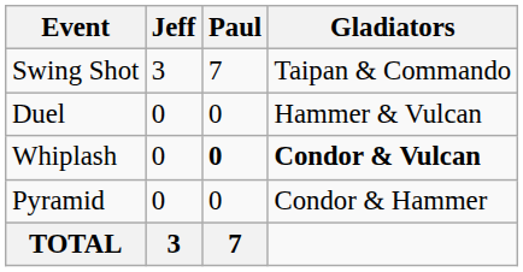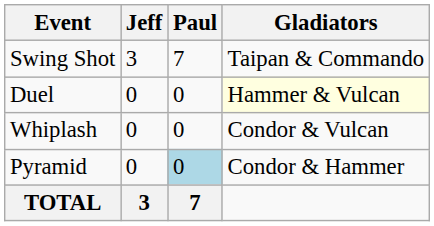Duel | Gladiators: no background -> lightyellow background
Whiplash | Paul: bold -> normal
Whiplash | Gladiators: bold -> normal
Pyramid | Paul: no background -> lightblue background
